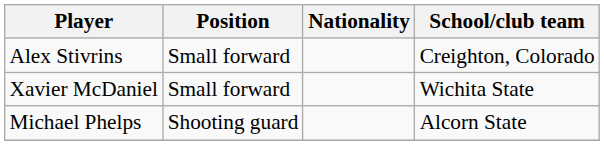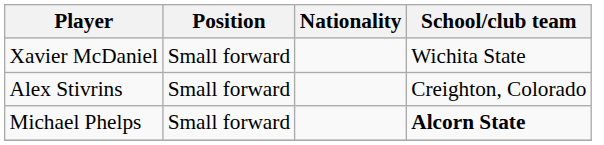rows swapped: Xavier McDaniel <-> Alex Stivrins
Michael Phelps | Position: Shooting guard -> Small forward
Michael Phelps | School/club team: normal -> bold
